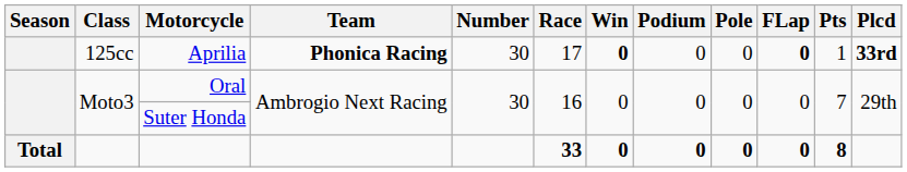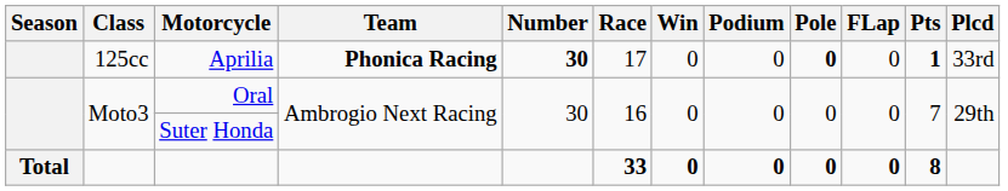Aprilia | Number: normal -> bold
Aprilia | Win: bold -> normal
Aprilia | Pole: normal -> bold
Aprilia | FLap: bold -> normal
Aprilia | Pts: normal -> bold
Aprilia | Plcd: bold -> normal
